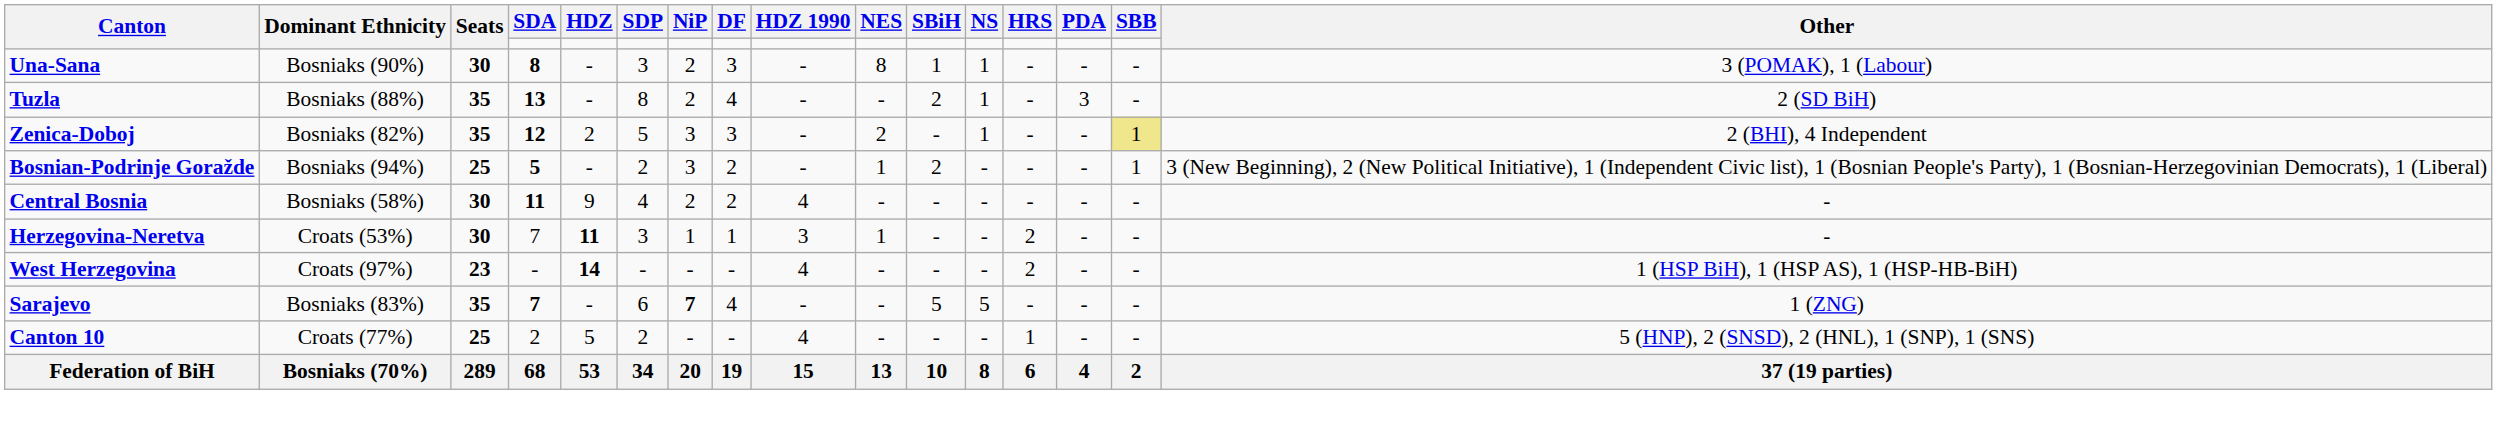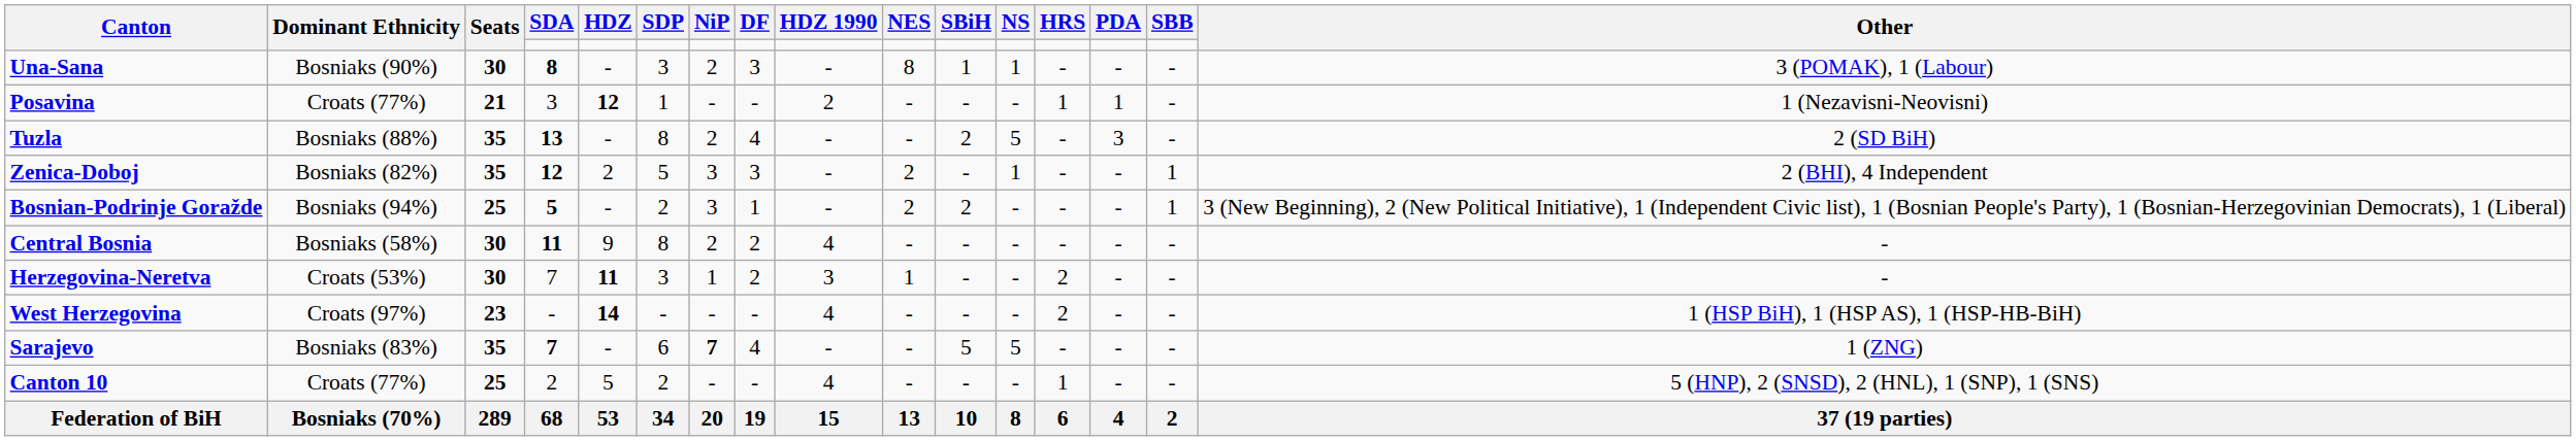+ row: Posavina | Croats (77%) | 21 | 3 | 12 | 1 | - | - | 2 | - | - | - | 1 | 1 | - | 1 (Nezavisni-Neovisni)
Tuzla | NS: 1 -> 5
Zenica-Doboj | SBB: khaki background -> no background
Bosnian-Podrinje Goražde | DF: 2 -> 1
Bosnian-Podrinje Goražde | NES: 1 -> 2
Central Bosnia | SDP: 4 -> 8
Herzegovina-Neretva | DF: 1 -> 2
